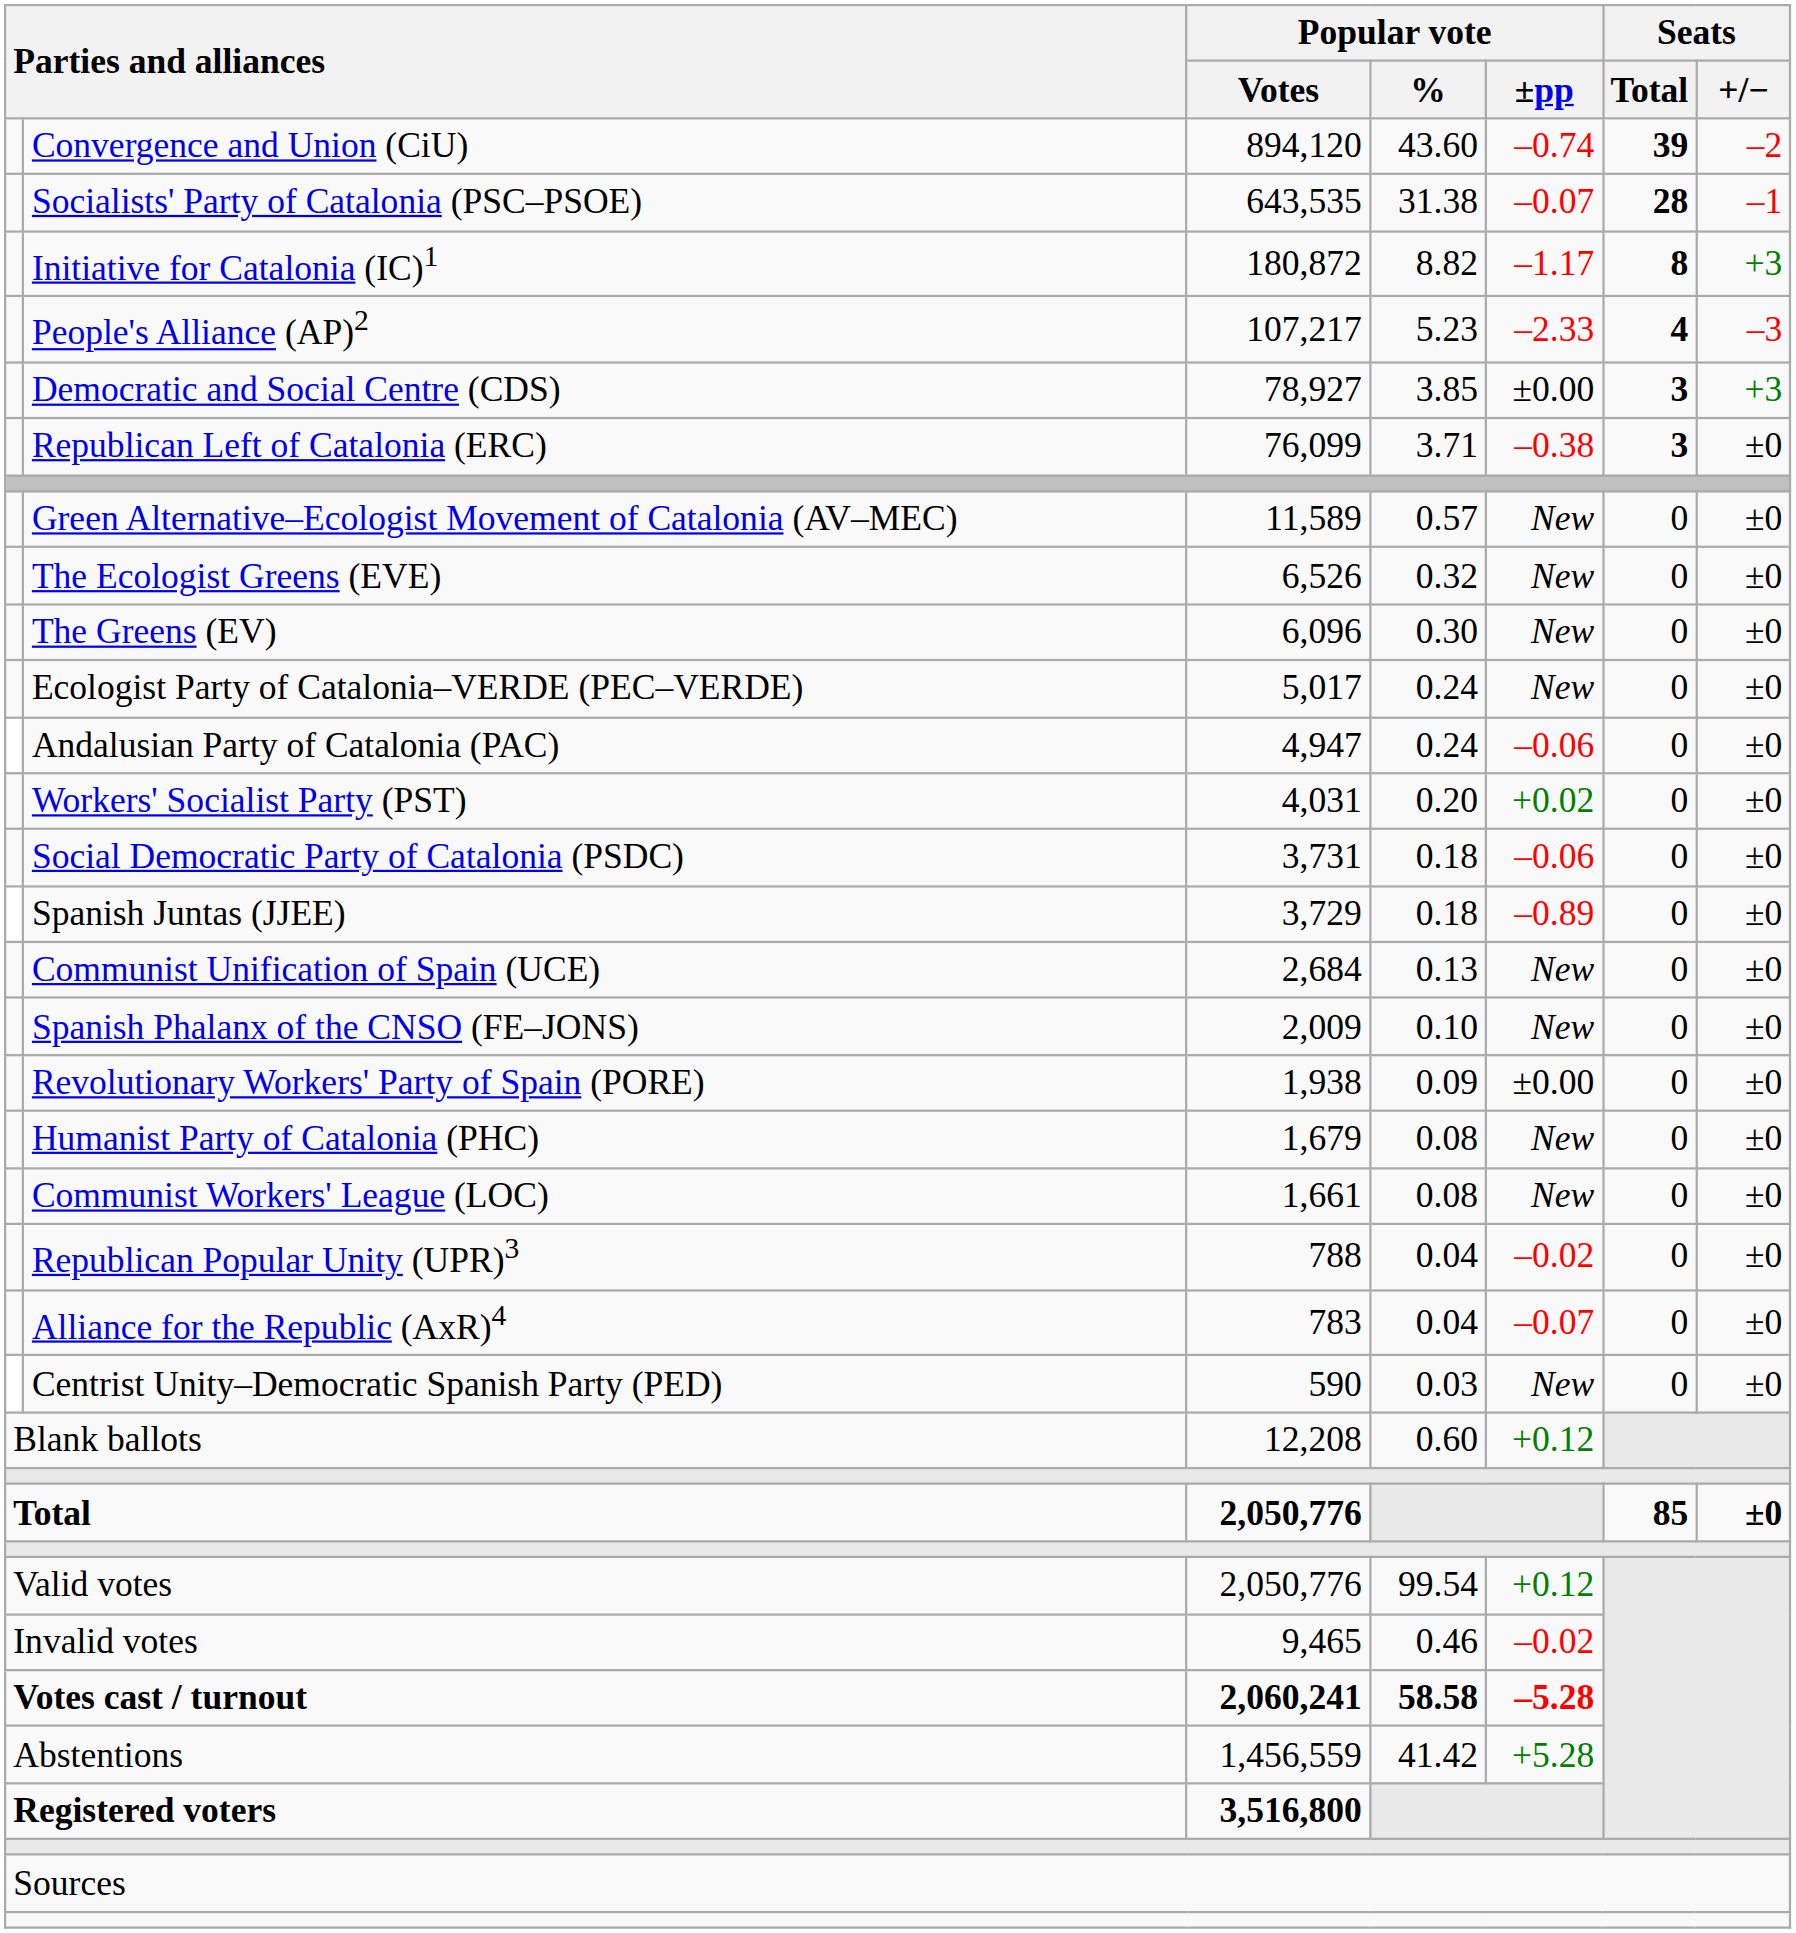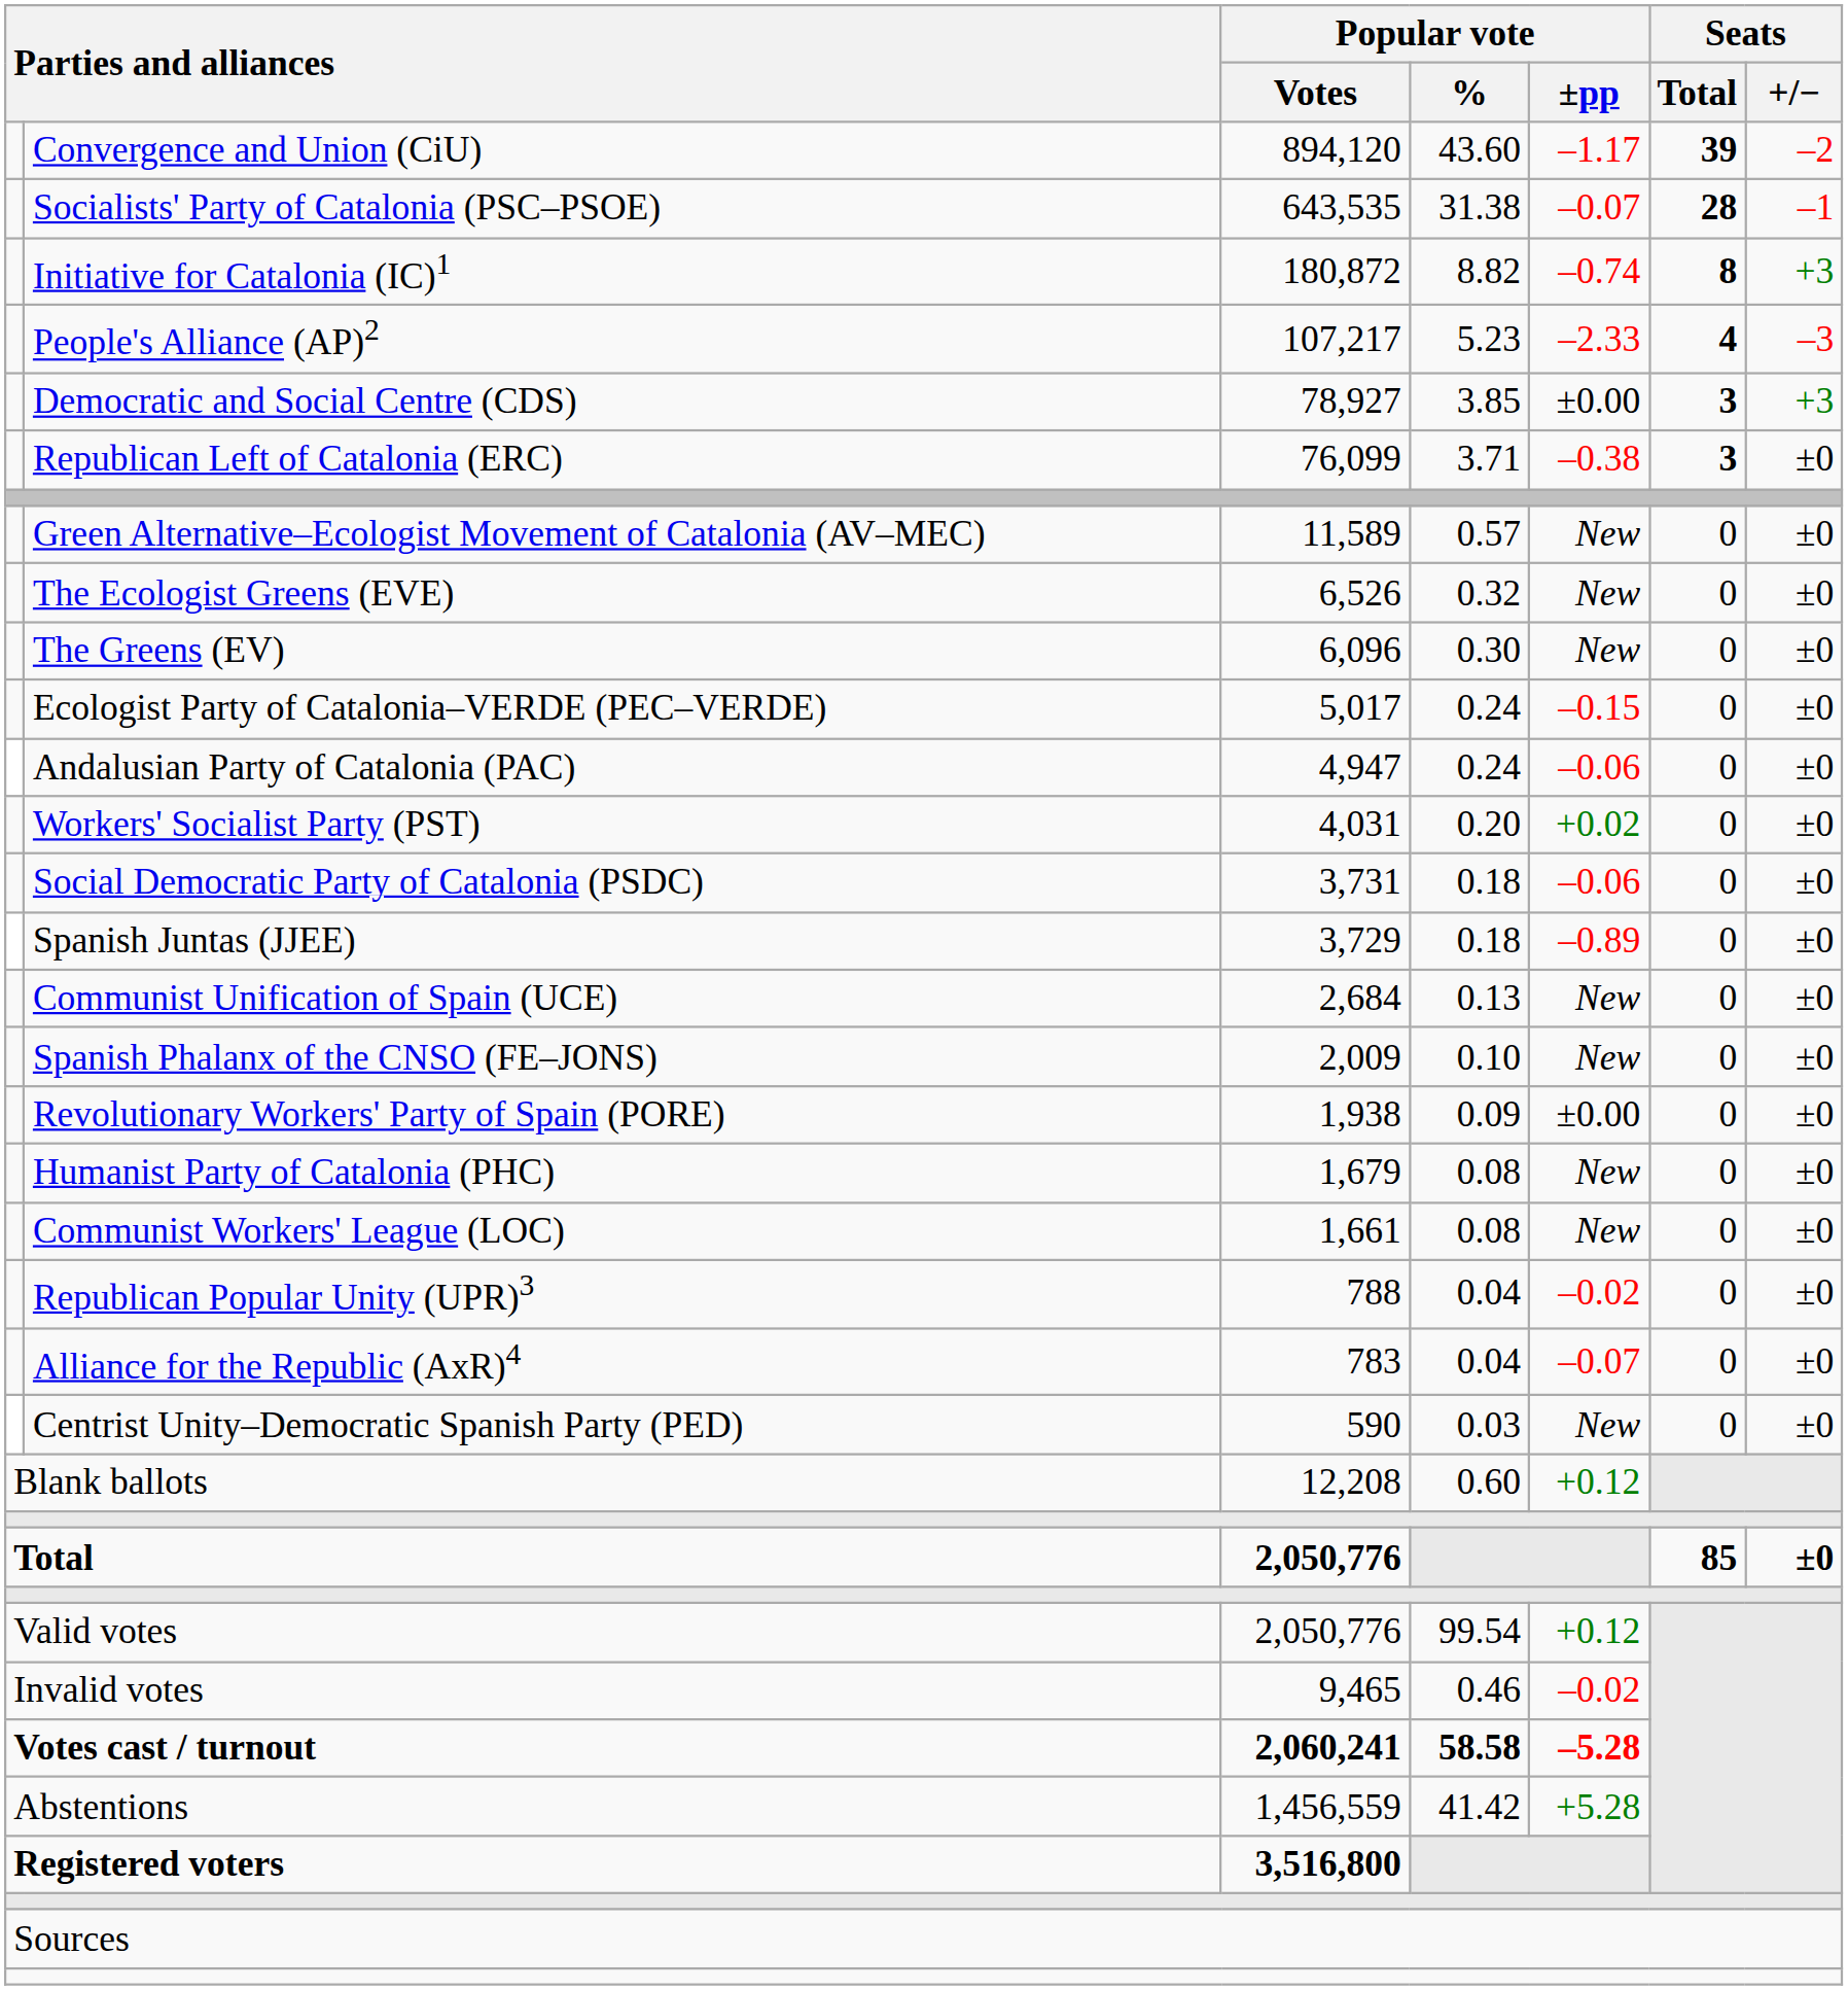Convergence and Union (CiU) | Popular vote / ±pp: –0.74 -> –1.17
Initiative for Catalonia (IC)1 | Popular vote / ±pp: –1.17 -> –0.74
Ecologist Party of Catalonia–VERDE (PEC–VERDE) | Popular vote / ±pp: New -> –0.15
